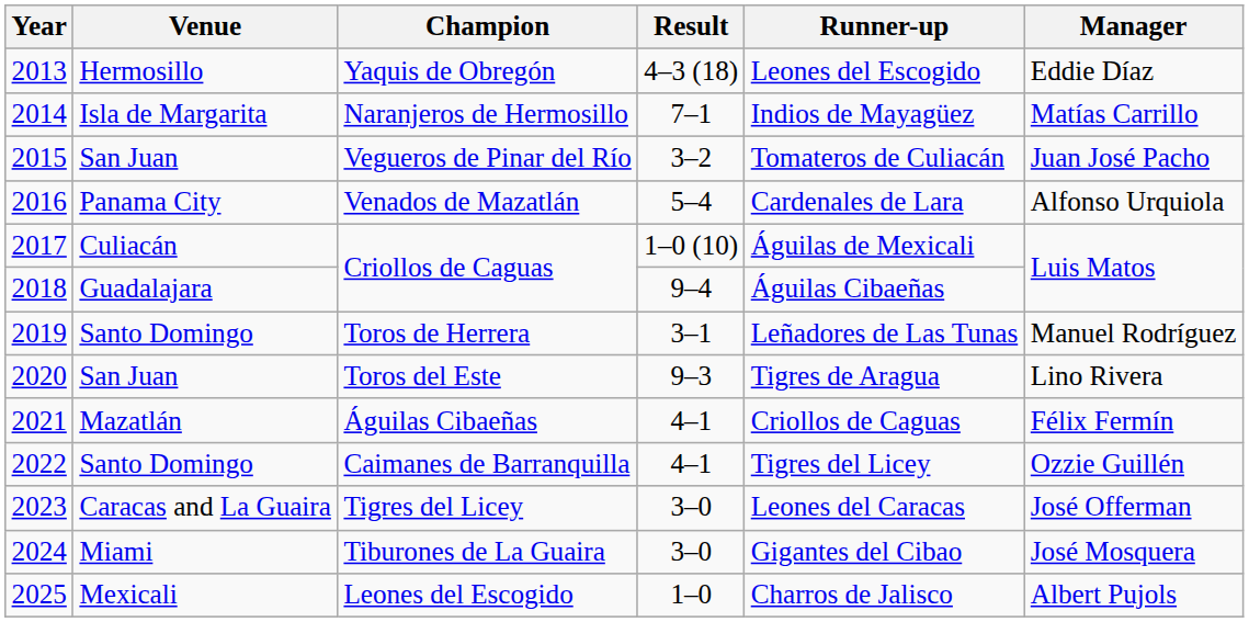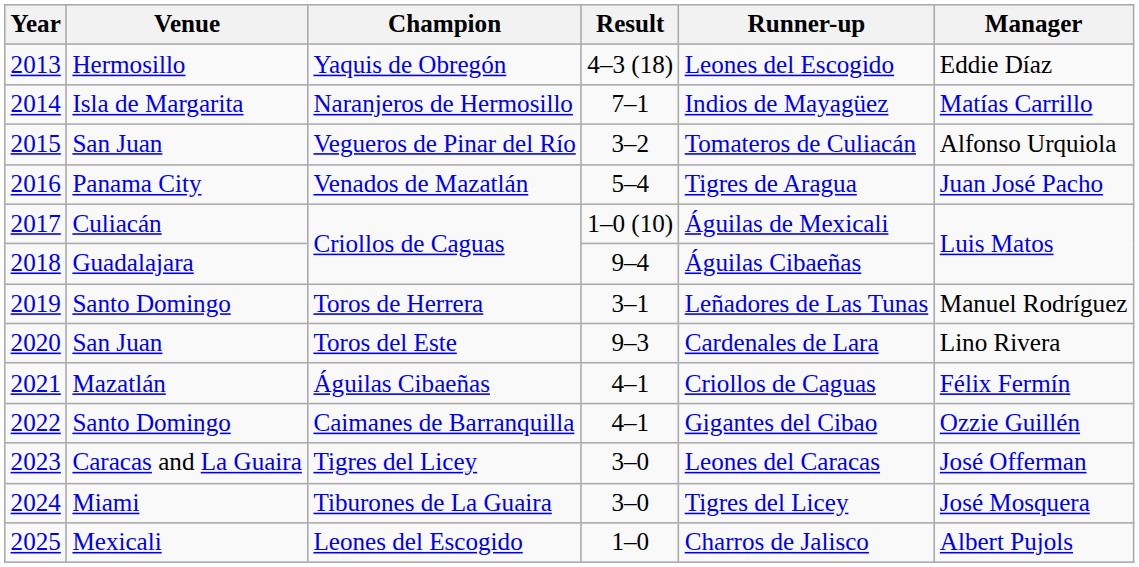Vegueros de Pinar del Río | Manager: Juan José Pacho -> Alfonso Urquiola
Venados de Mazatlán | Runner-up: Cardenales de Lara -> Tigres de Aragua
Venados de Mazatlán | Manager: Alfonso Urquiola -> Juan José Pacho
Toros del Este | Runner-up: Tigres de Aragua -> Cardenales de Lara
Caimanes de Barranquilla | Runner-up: Tigres del Licey -> Gigantes del Cibao
Tiburones de La Guaira | Runner-up: Gigantes del Cibao -> Tigres del Licey
